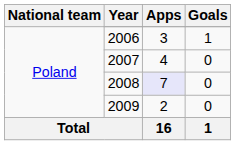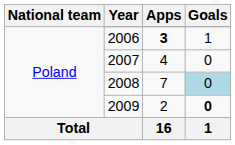2006 | Apps: normal -> bold
2008 | Apps: lavender background -> no background
2008 | Goals: no background -> lightblue background
2009 | Goals: normal -> bold
